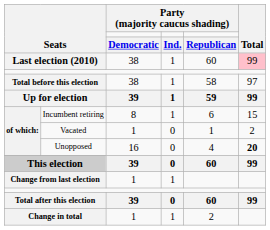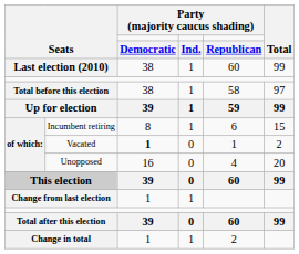Last election (2010) | Total: pink background -> no background
Vacated | column 3: normal -> bold
Unopposed | Total: bold -> normal
